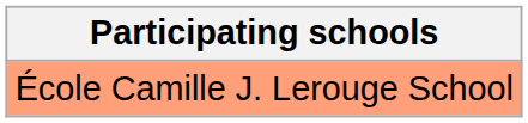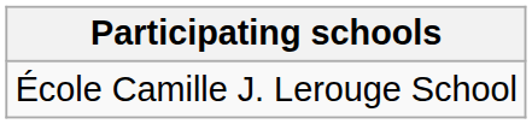row 2 | column 1: lightsalmon background -> no background
